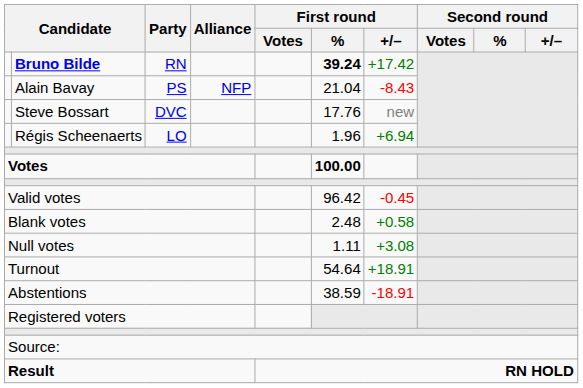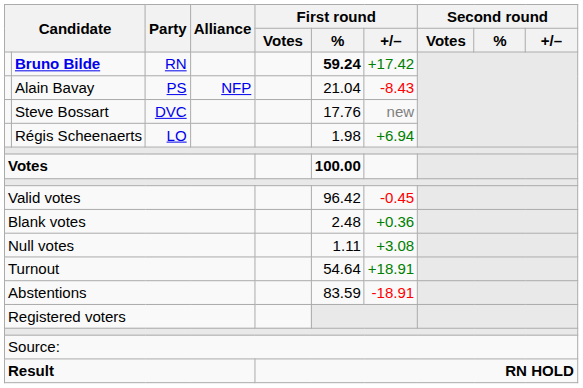Bruno Bilde | First round / %: 39.24 -> 59.24
Régis Scheenaerts | First round / %: 1.96 -> 1.98
Blank votes | First round / +/–: +0.58 -> +0.36
Abstentions | First round / %: 38.59 -> 83.59
